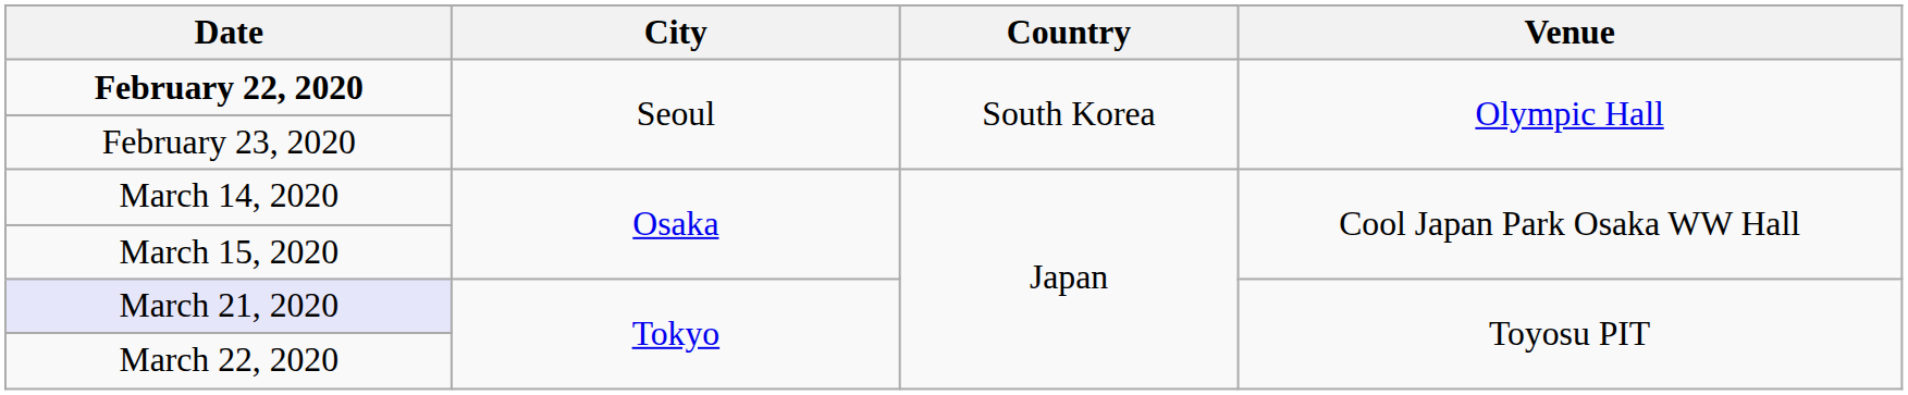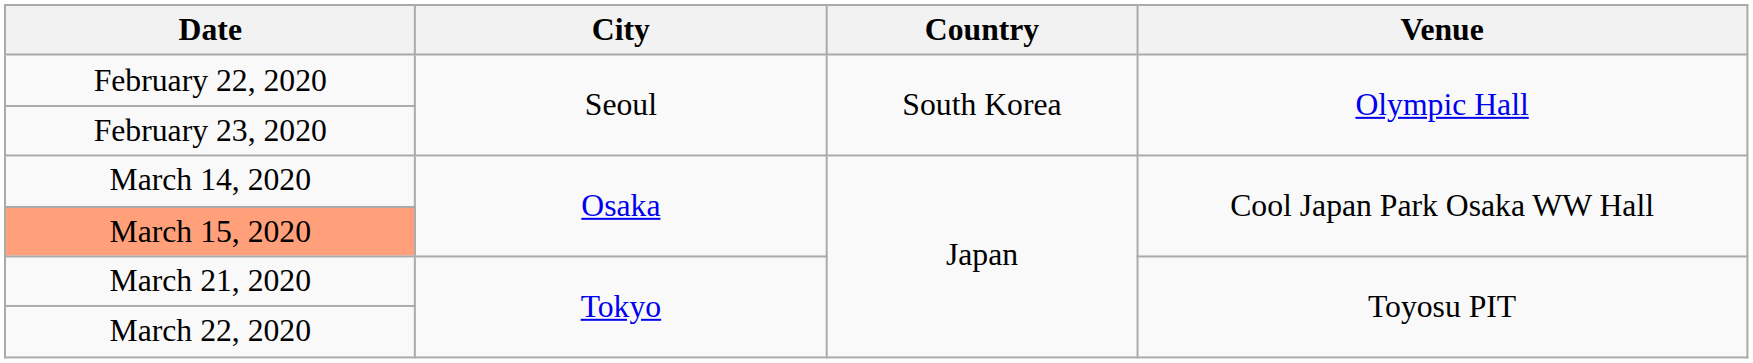February 22, 2020 | Date: bold -> normal
March 15, 2020 | Date: no background -> lightsalmon background
March 21, 2020 | Date: lavender background -> no background
